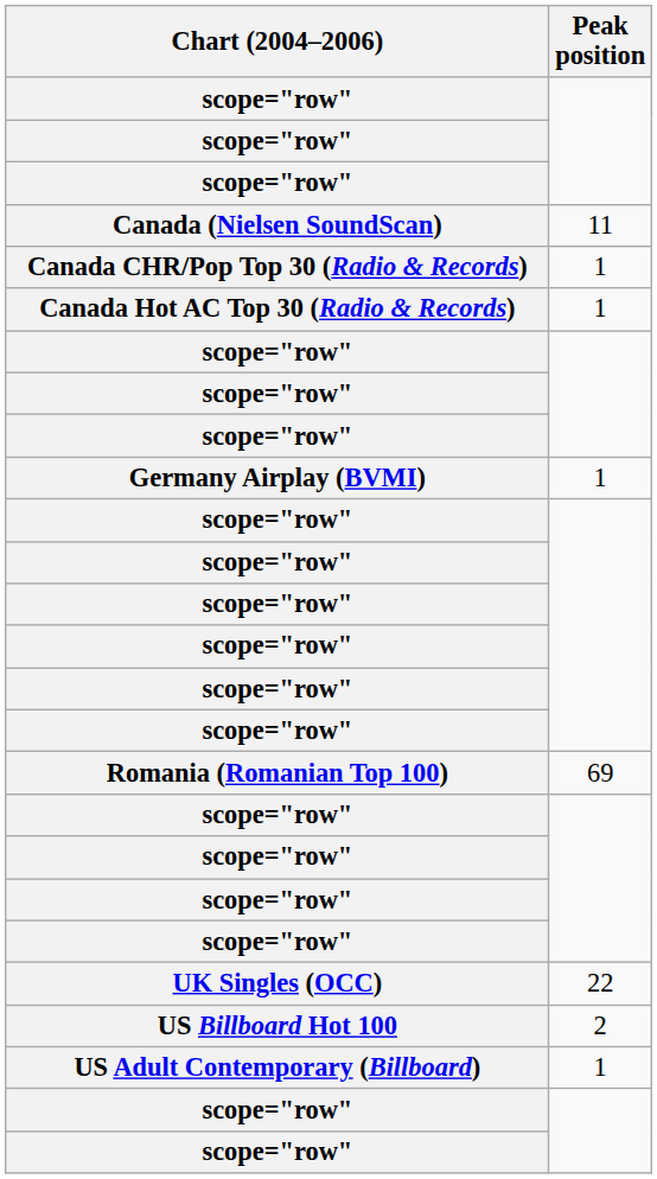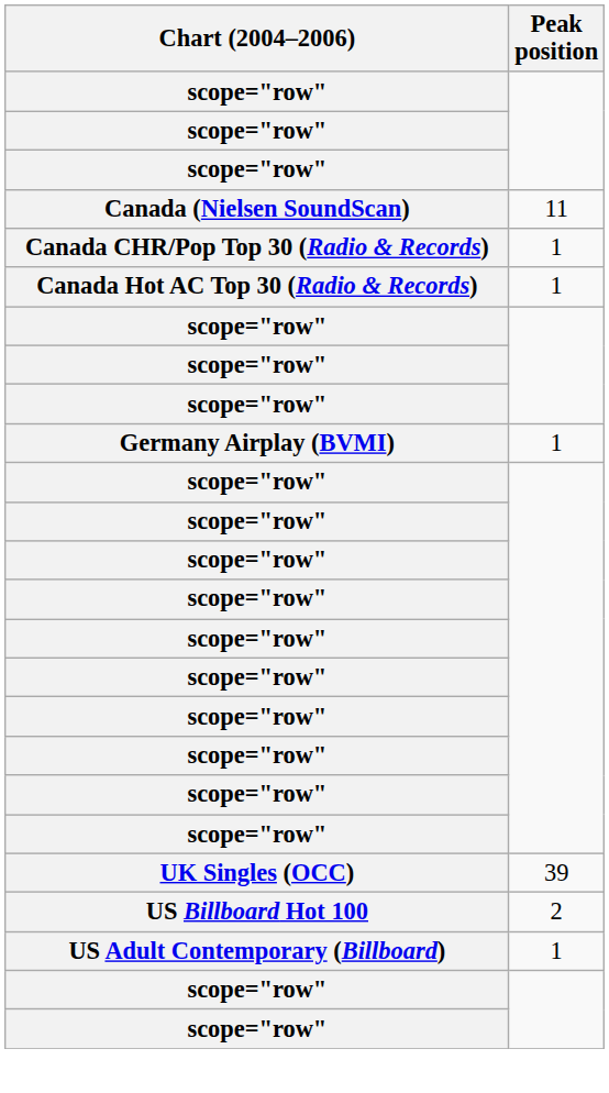- row: Romania (Romanian Top 100) | 69
UK Singles (OCC) | Peak position: 22 -> 39
